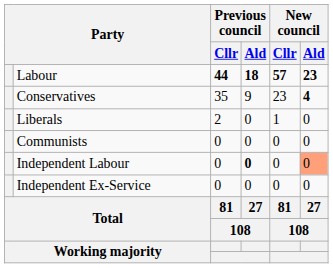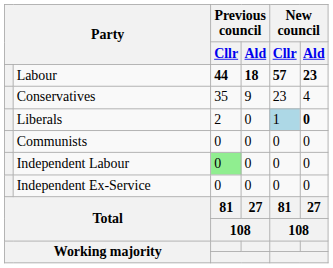Conservatives | New council / Ald: bold -> normal
Liberals | New council / Cllr: no background -> lightblue background
Liberals | New council / Ald: normal -> bold
Independent Labour | Previous council / Cllr: no background -> lightgreen background
Independent Labour | Previous council / Ald: bold -> normal
Independent Labour | New council / Ald: lightsalmon background -> no background
